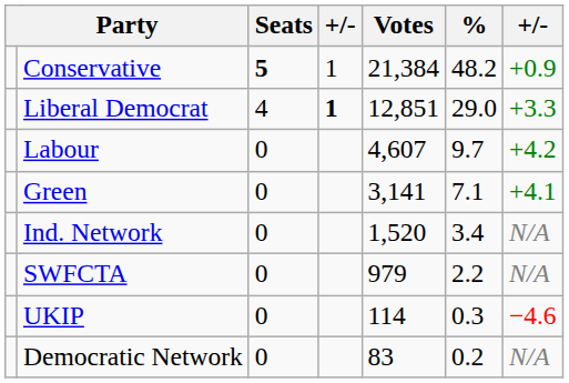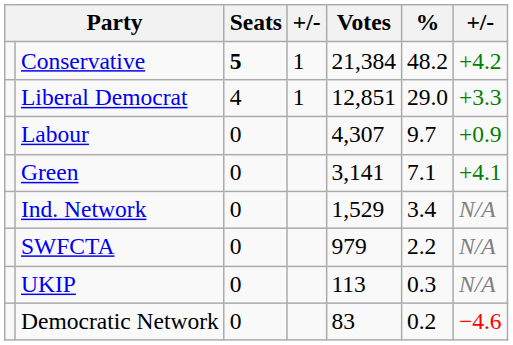Conservative | column 7: +0.9 -> +4.2
Liberal Democrat | column 4: bold -> normal
Labour | Votes: 4,607 -> 4,307
Labour | column 7: +4.2 -> +0.9
Ind. Network | Votes: 1,520 -> 1,529
UKIP | Votes: 114 -> 113
UKIP | column 7: −4.6 -> N/A
Democratic Network | column 7: N/A -> −4.6
